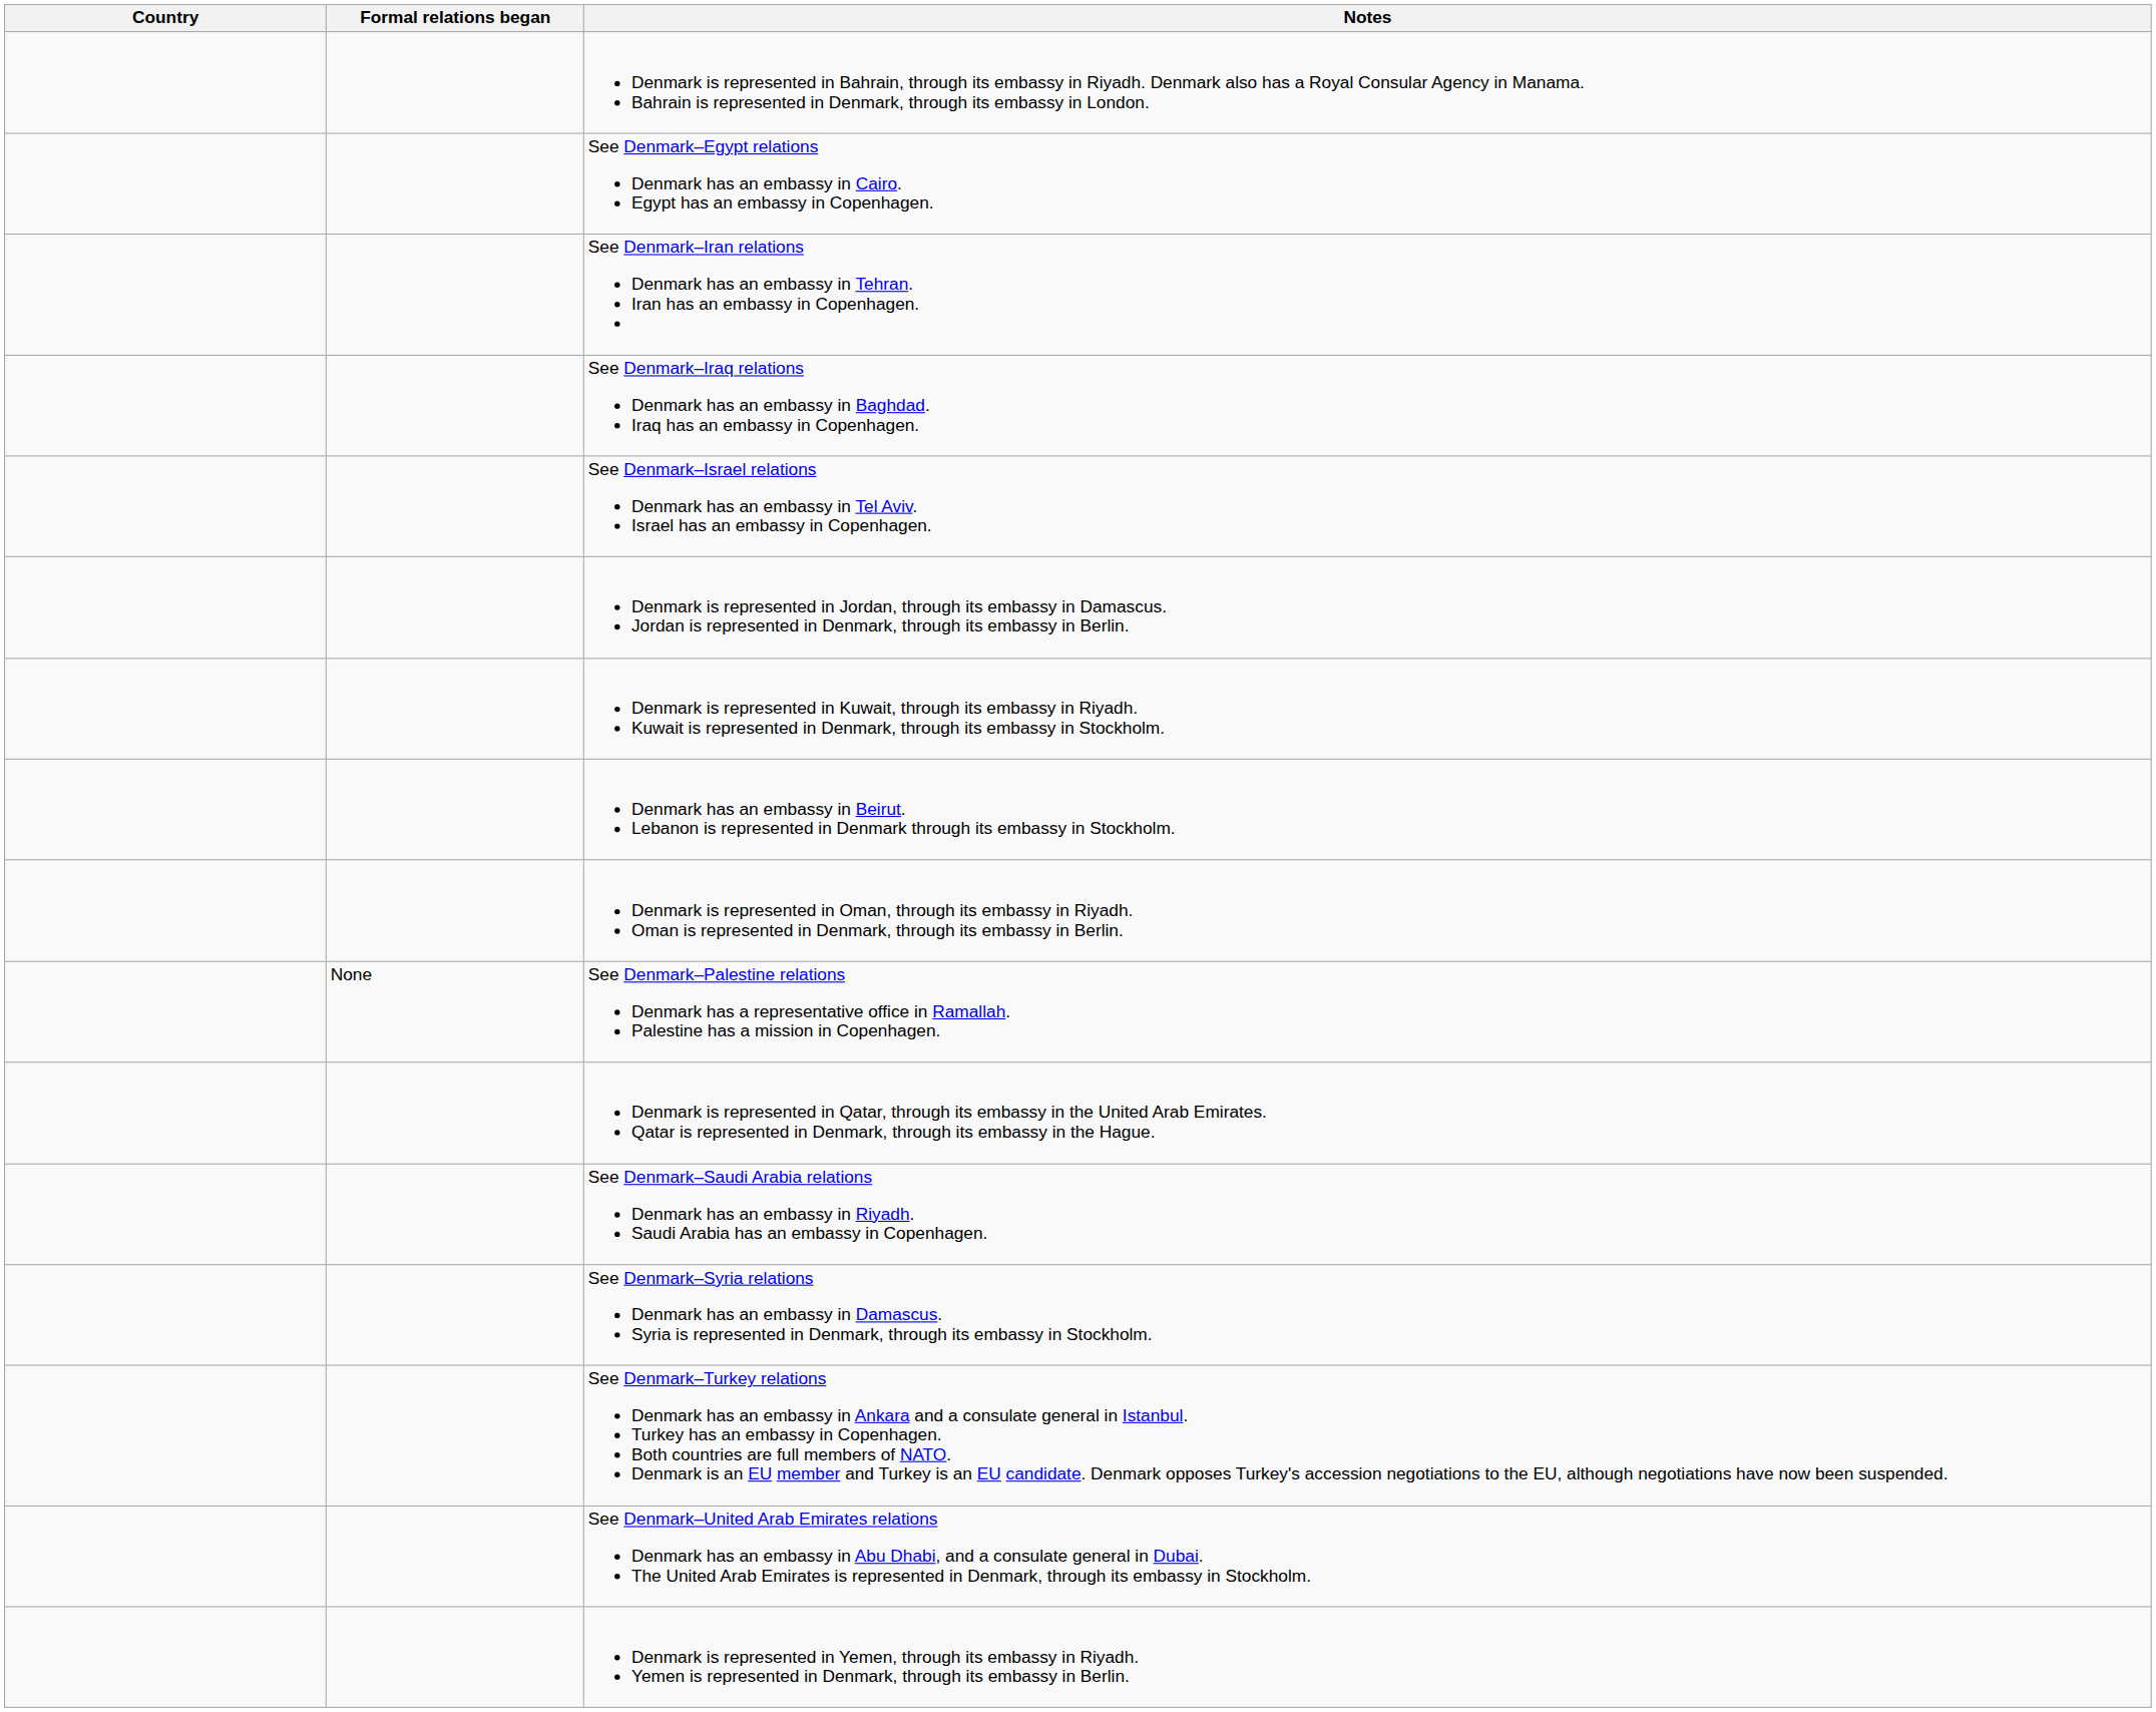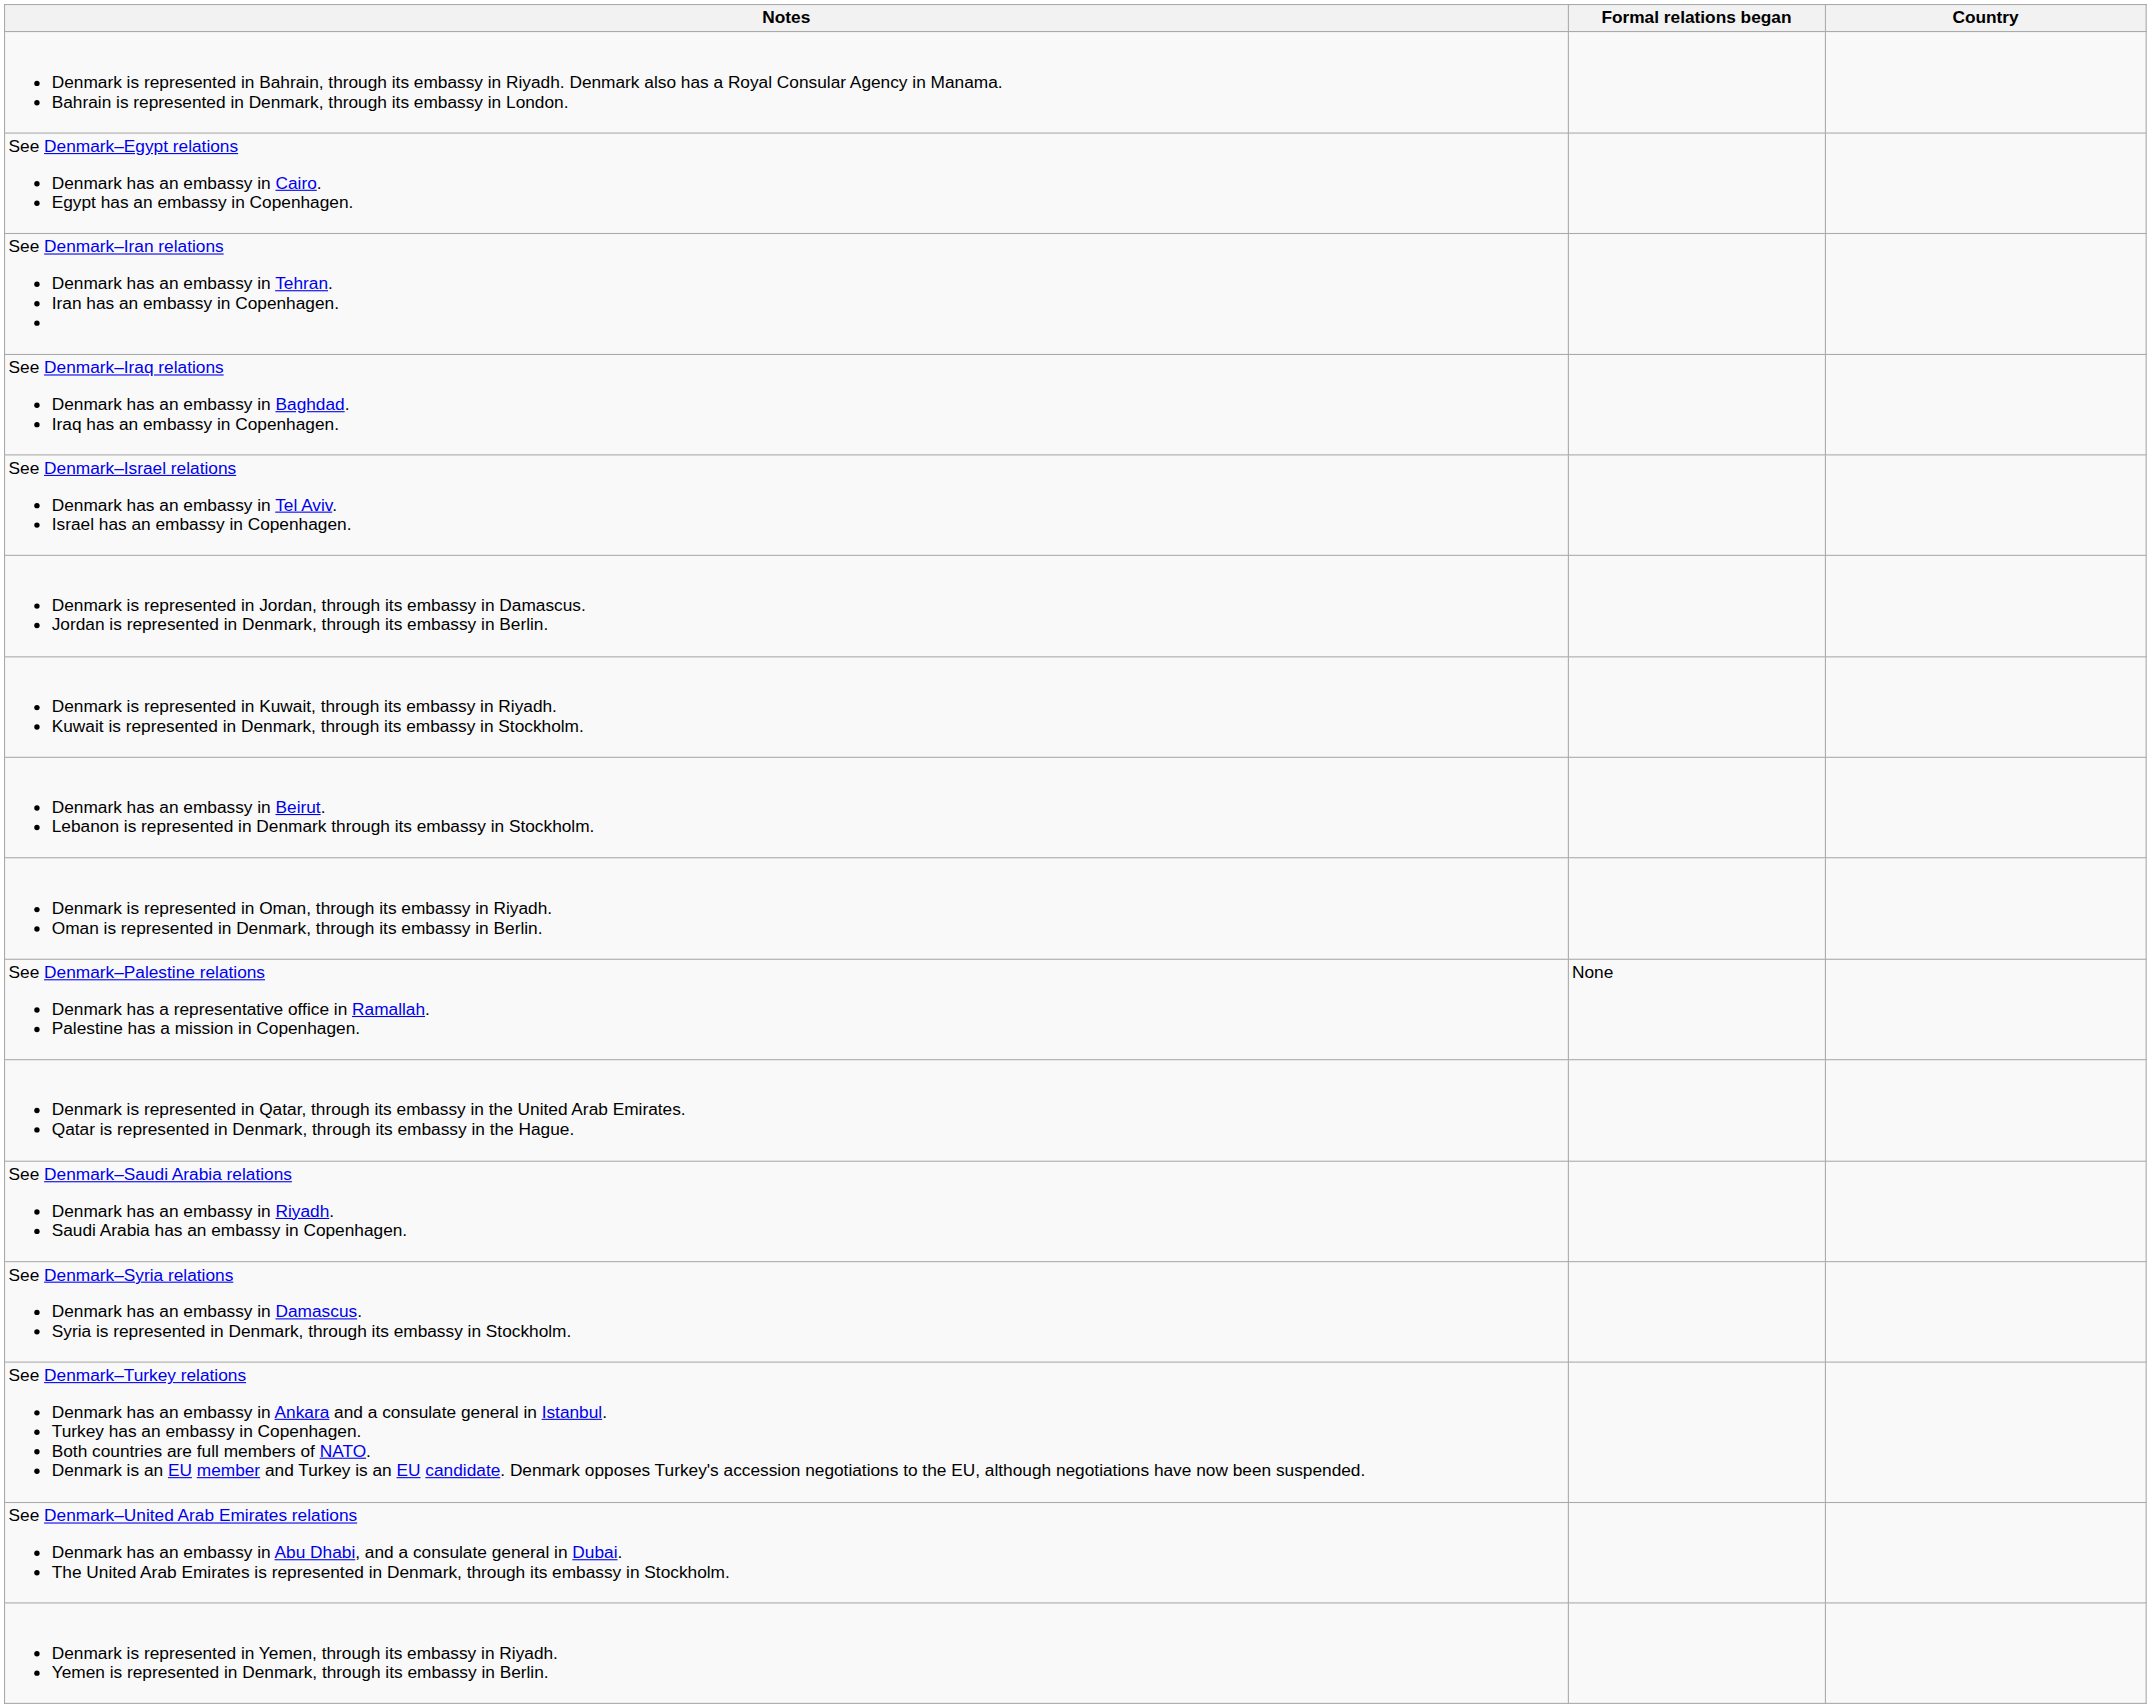columns swapped: Country <-> Notes
